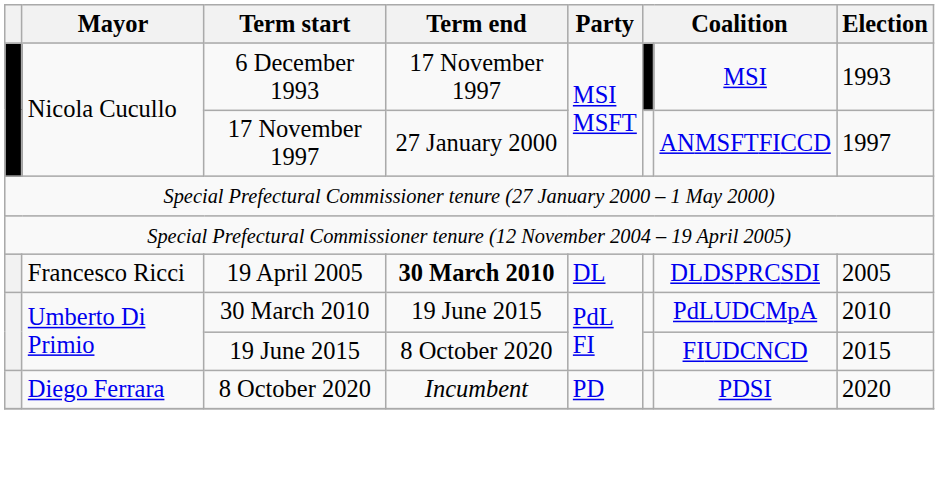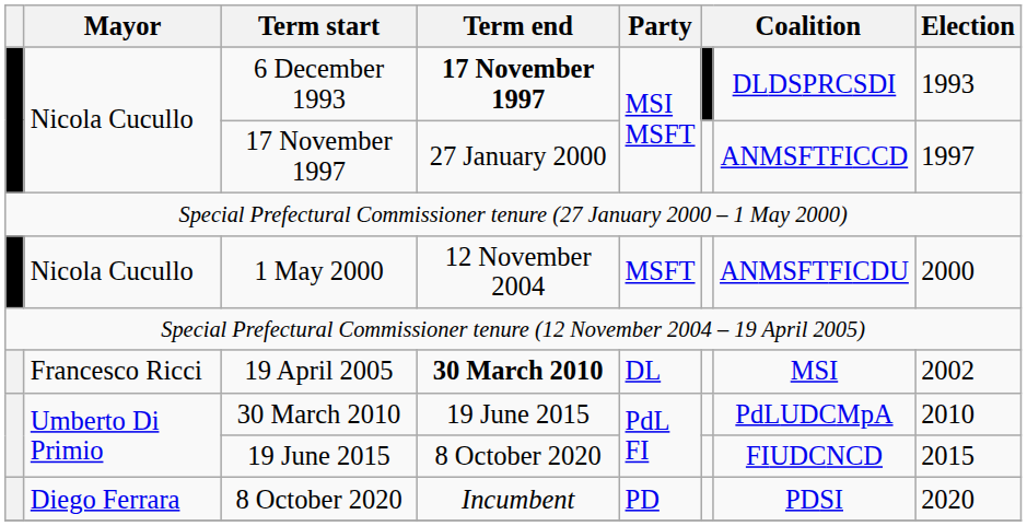6 December 1993 | Term end: normal -> bold
6 December 1993 | column 7: MSI -> DLDSPRCSDI
+ row: Nicola Cucullo | 1 May 2000 | 12 November 2004 | MSFT | ANMSFTFICDU | 2000
19 April 2005 | column 7: DLDSPRCSDI -> MSI
19 April 2005 | Election: 2005 -> 2002
